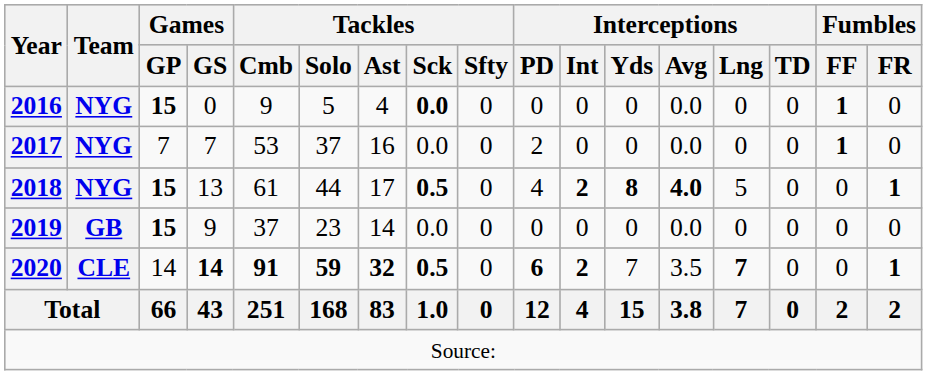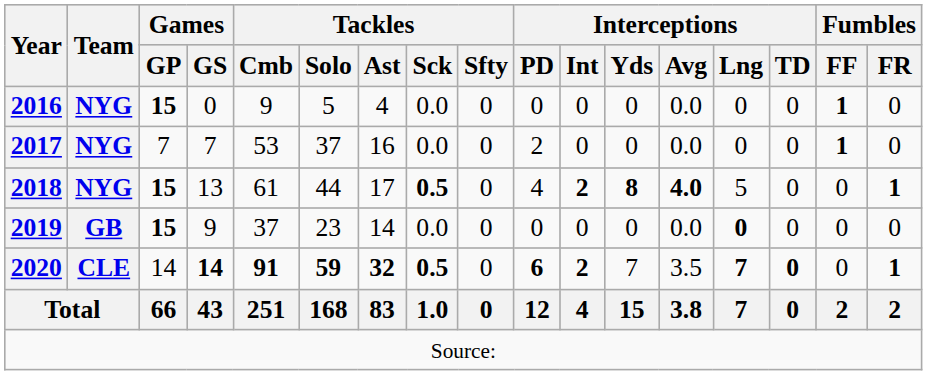2016 | Tackles / Sck: bold -> normal
2019 | Interceptions / Lng: normal -> bold
2020 | Interceptions / TD: normal -> bold
